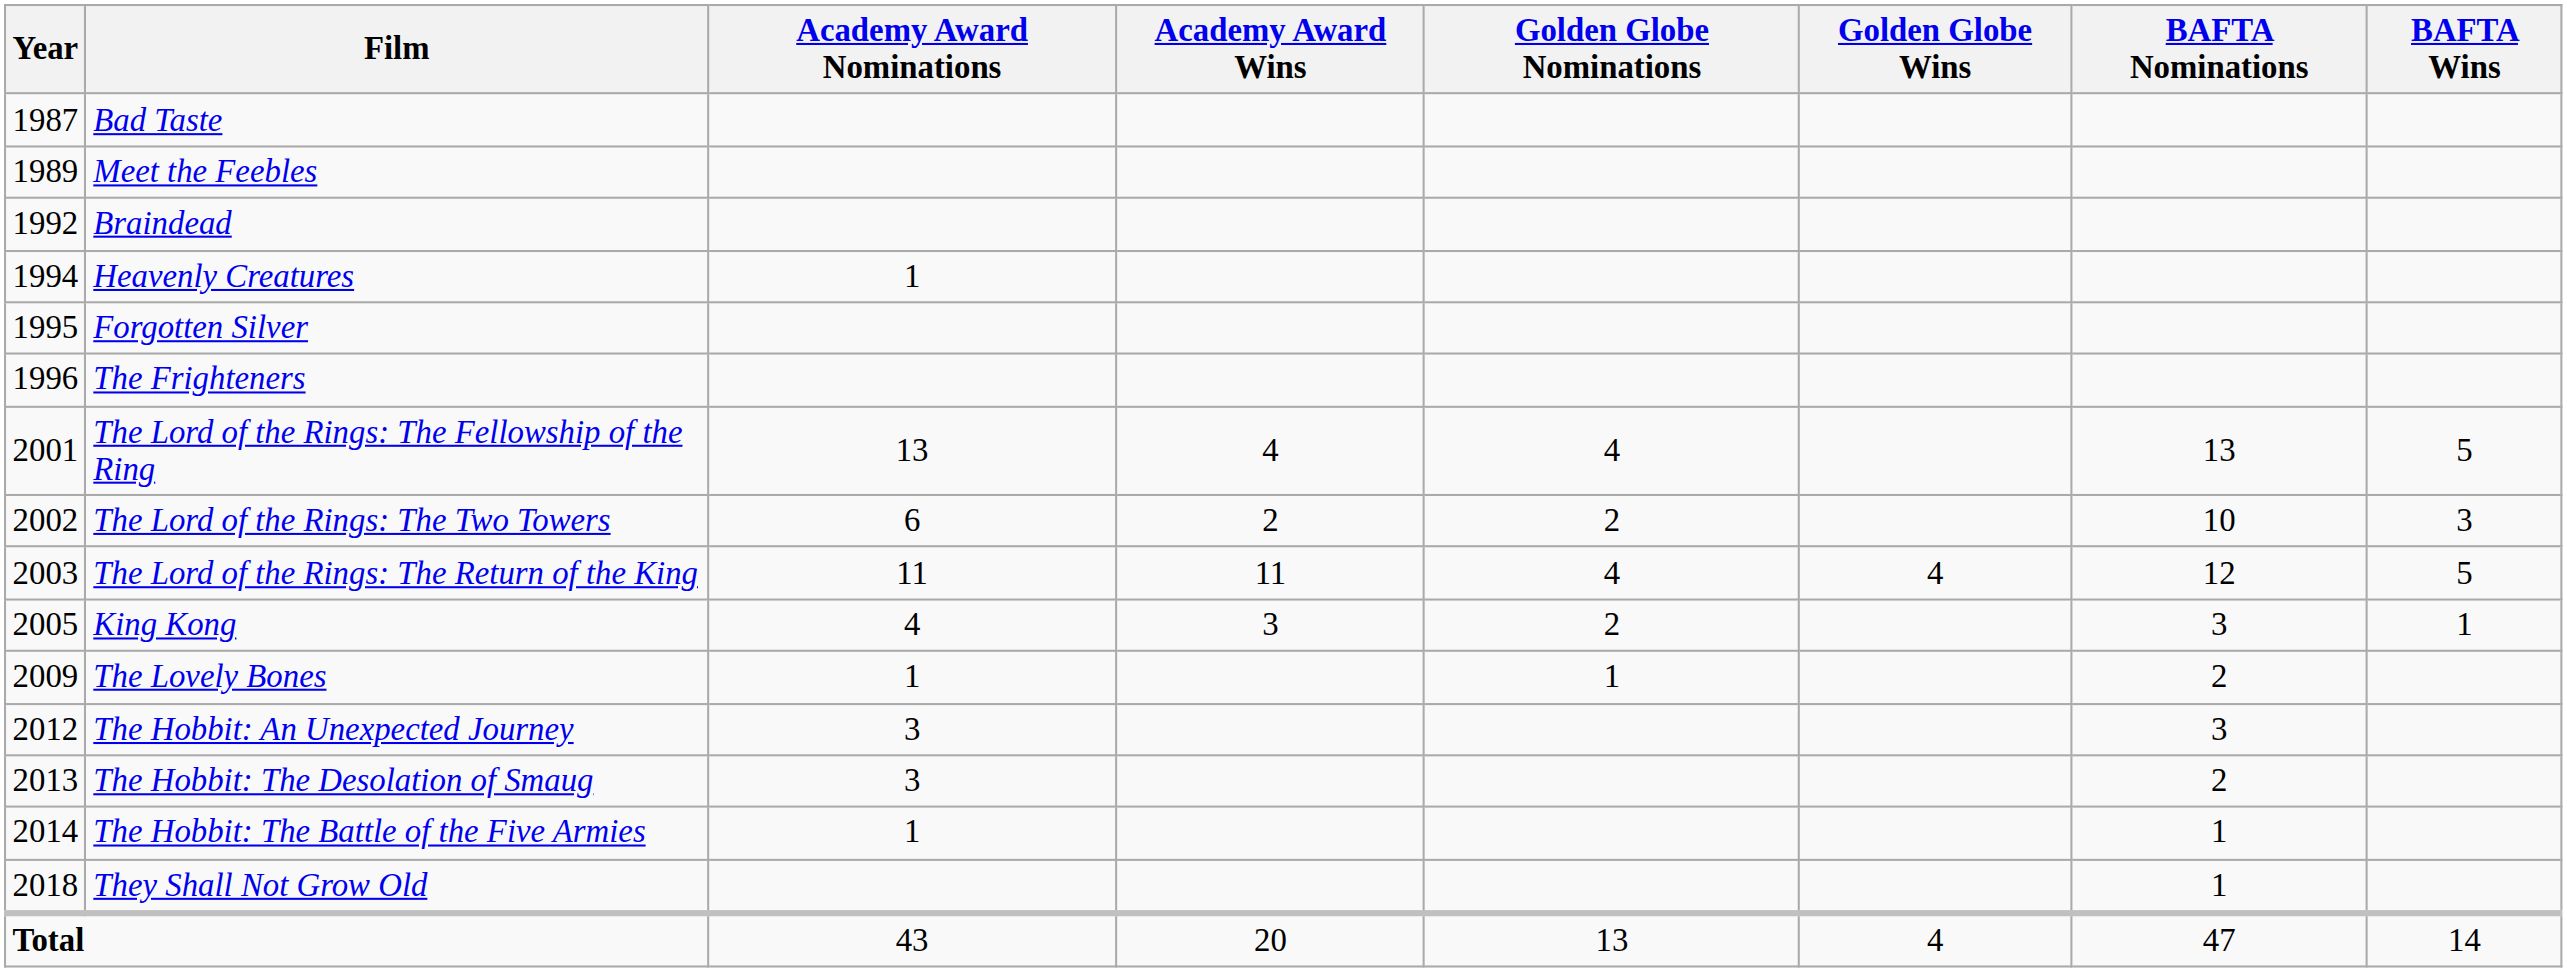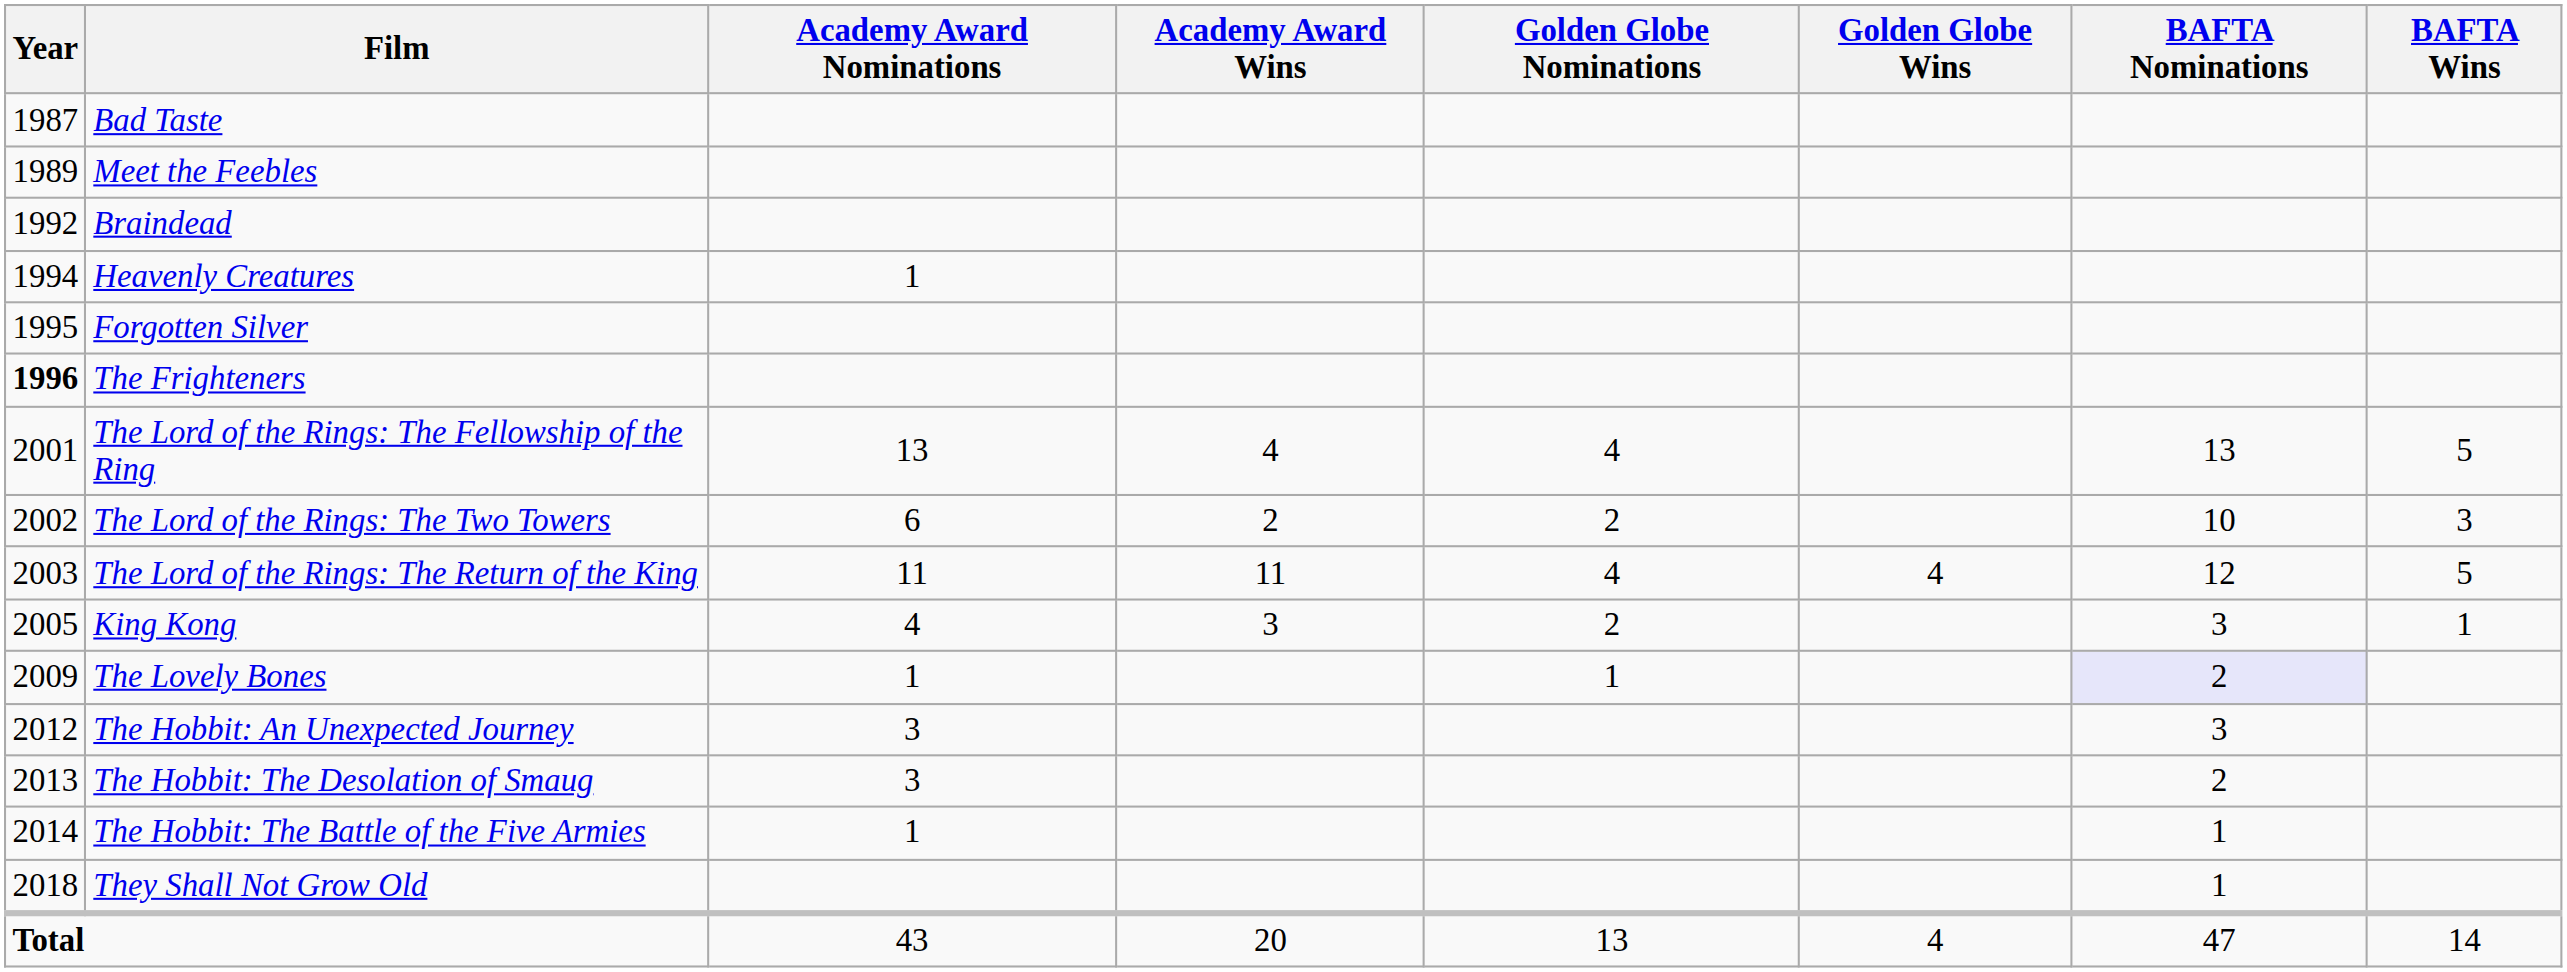The Frighteners | Year: normal -> bold
The Lovely Bones | BAFTA Nominations: no background -> lavender background
